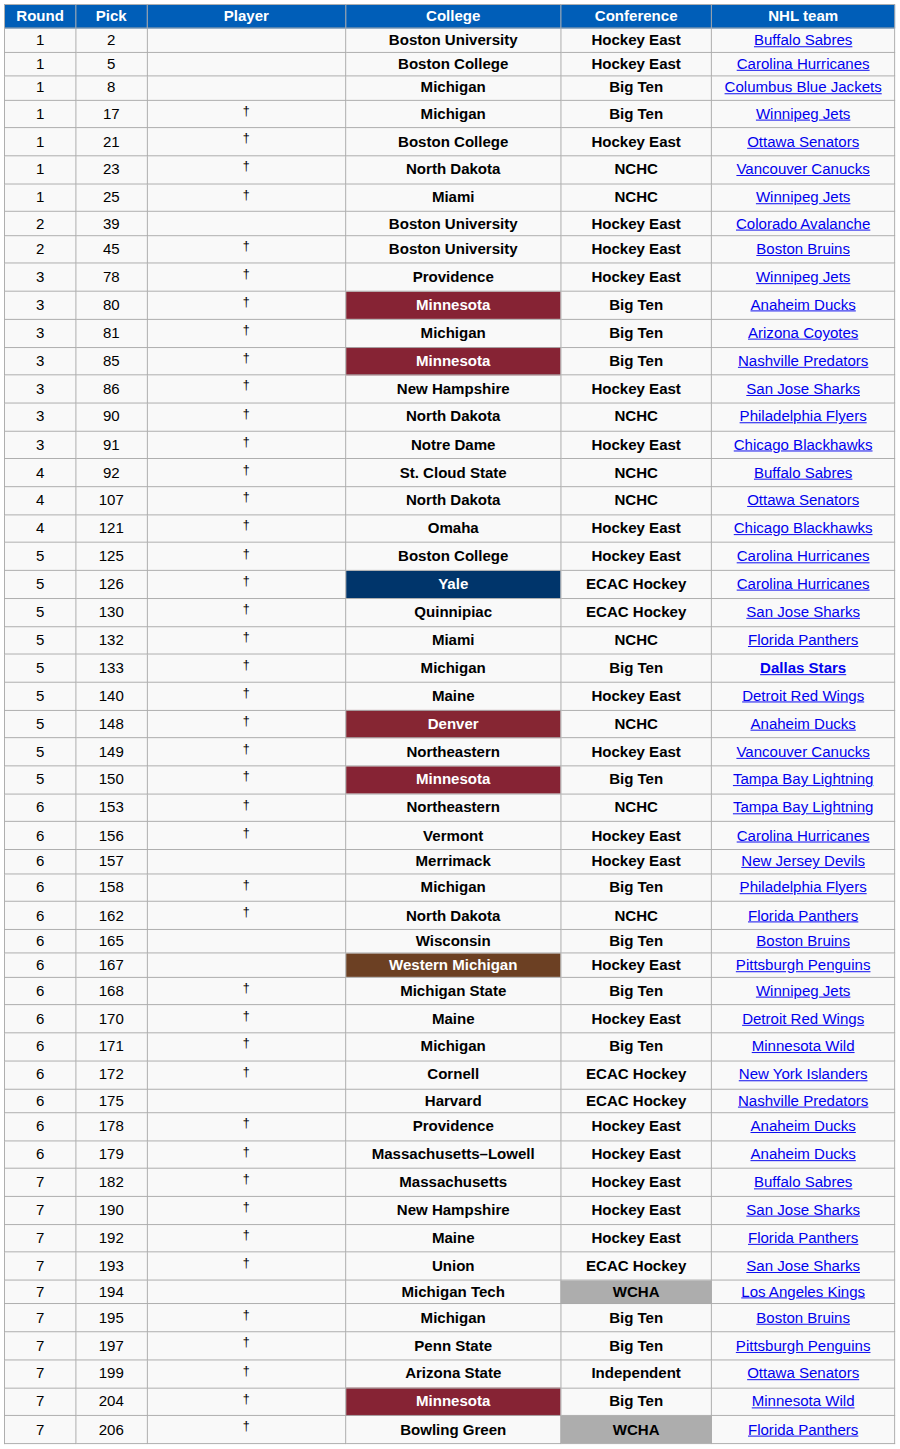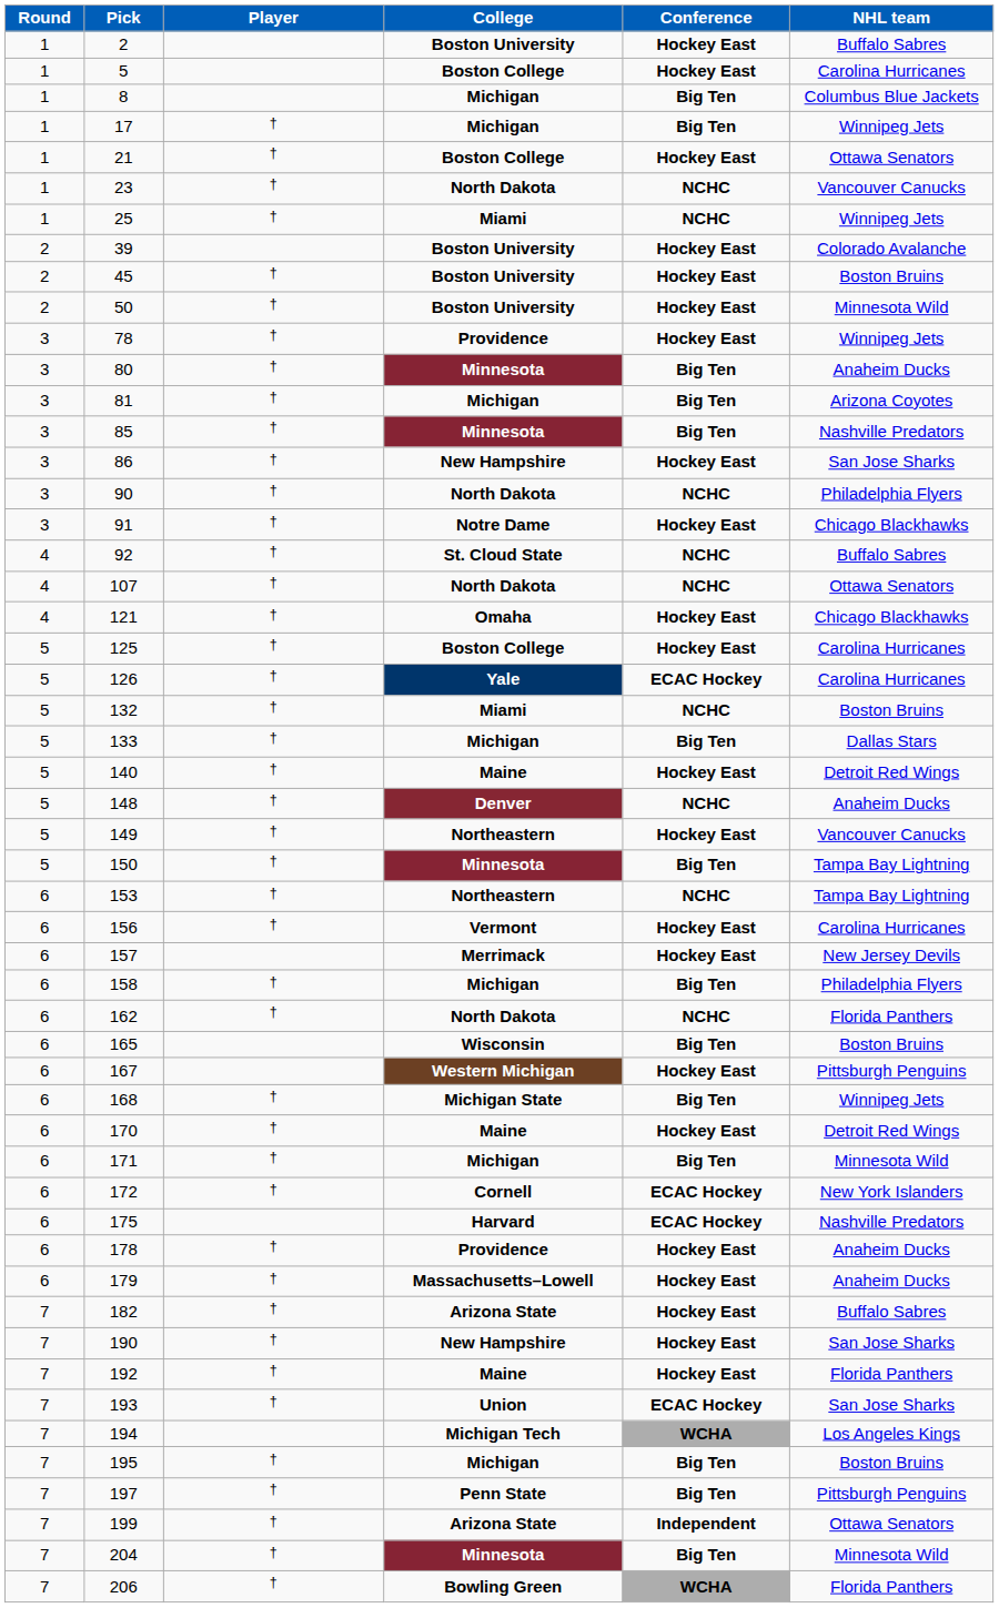+ row: 2 | 50 | † | Boston University | Hockey East | Minnesota Wild
- row: 5 | 130 | † | Quinnipiac | ECAC Hockey | San Jose Sharks
132 | NHL team: Florida Panthers -> Boston Bruins
133 | NHL team: bold -> normal
182 | College: Massachusetts -> Arizona State
